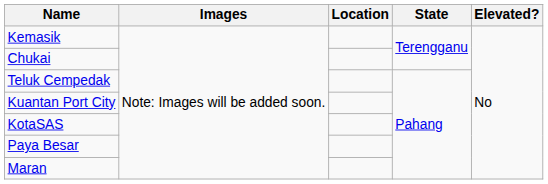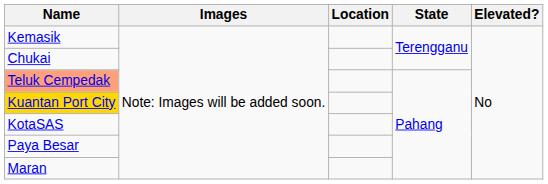Teluk Cempedak | Name: no background -> lightsalmon background
Kuantan Port City | Name: no background -> gold background
